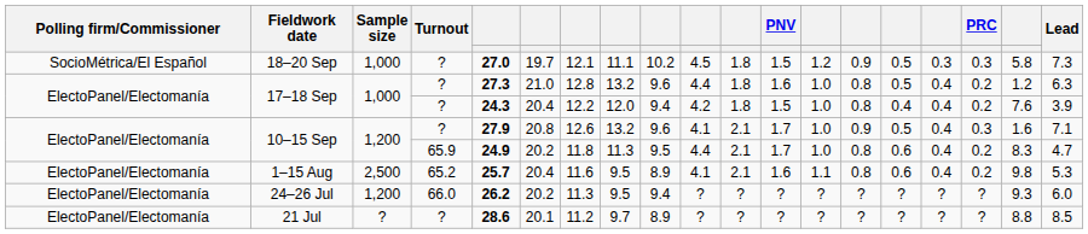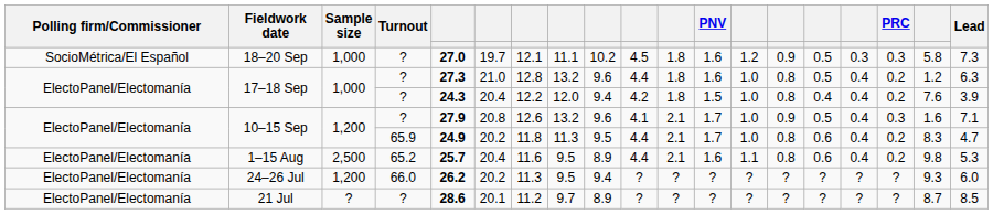18–20 Sep | PNV: 1.5 -> 1.6
1–15 Aug | column 10: 4.1 -> 4.4
21 Jul | column 18: 8.8 -> 8.7
